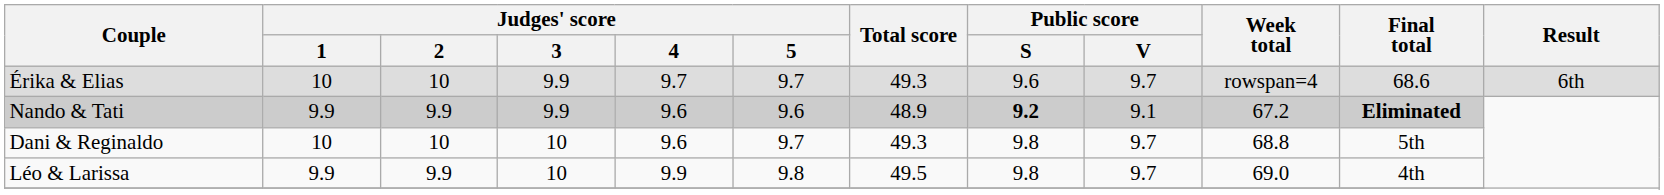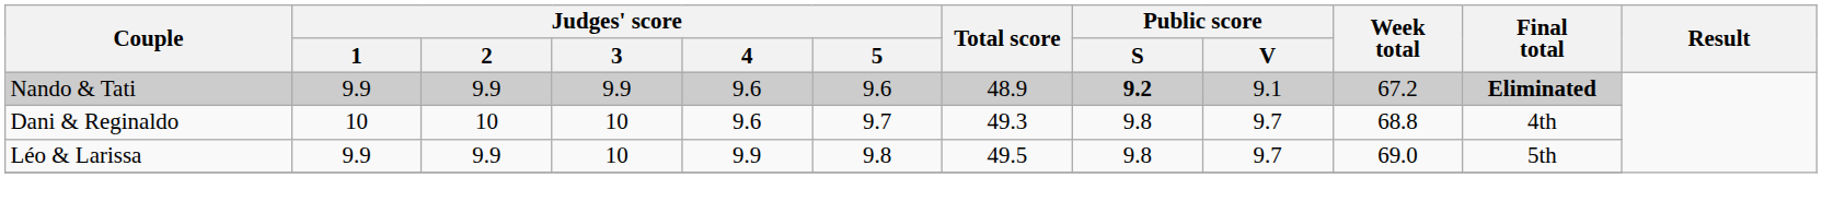- row: Érika & Elias | 10 | 10 | 9.9 | 9.7 | 9.7 | 49.3 | 9.6 | 9.7 | rowspan=4 | 68.6 | 6th
Dani & Reginaldo | Final total: 5th -> 4th
Léo & Larissa | Final total: 4th -> 5th
